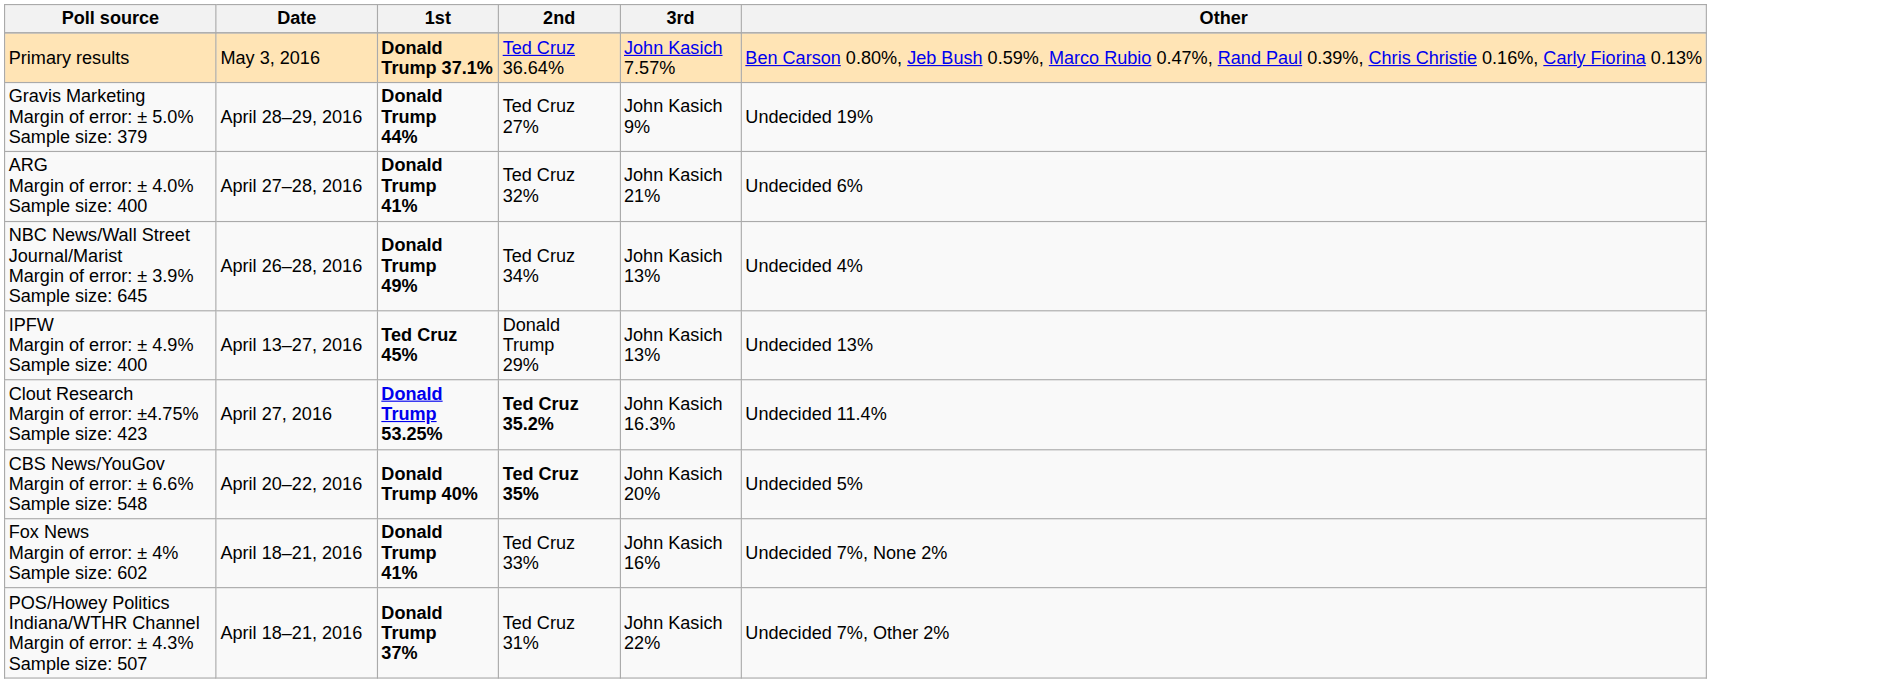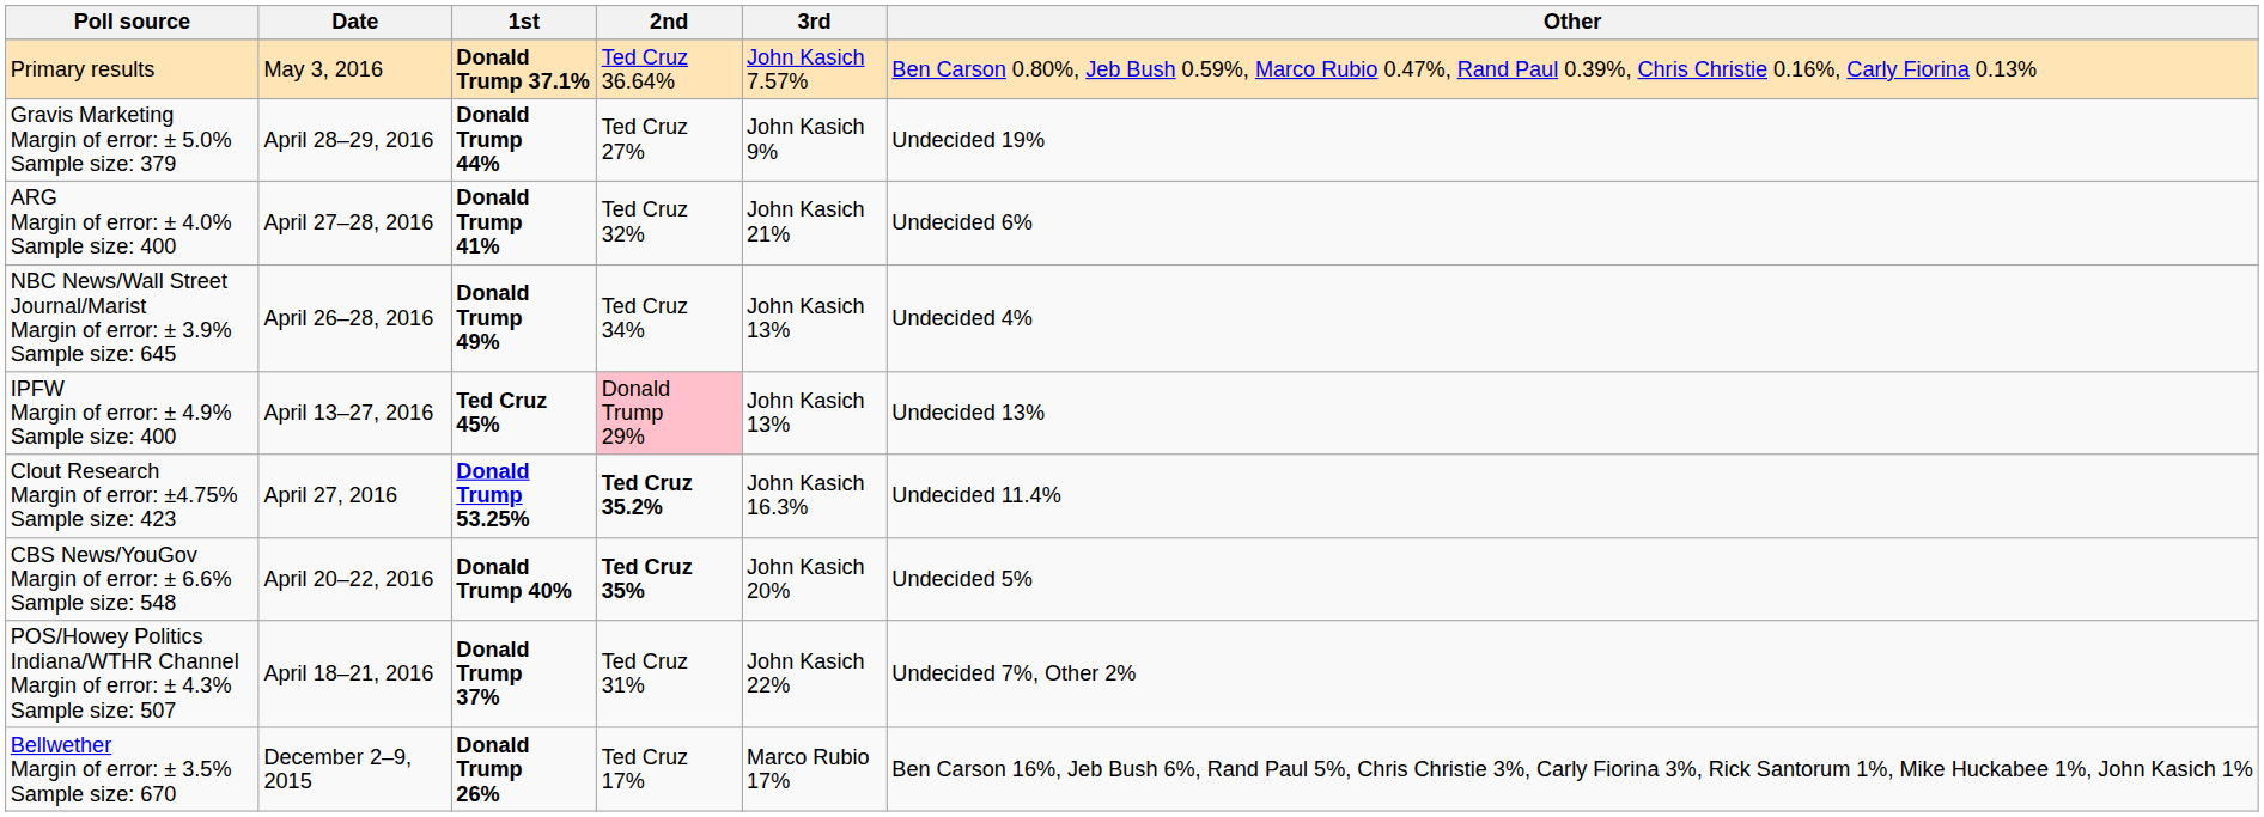IPFW Margin of error: ± 4.9% Sample size: 400 | 2nd: no background -> pink background
- row: Fox News Margin of error: ± 4% Sample size: 602 | April 18–21, 2016 | Donald Trump 41% | Ted Cruz 33% | John Kasich 16% | Undecided 7%, None 2%
+ row: Bellwether Margin of error: ± 3.5% Sample size: 670 | December 2–9, 2015 | Donald Trump 26% | Ted Cruz 17% | Marco Rubio 17% | Ben Carson 16%, Jeb Bush 6%, Rand Paul 5%, Chris Christie 3%, Carly Fiorina 3%, Rick Santorum 1%, Mike Huckabee 1%, John Kasich 1%
